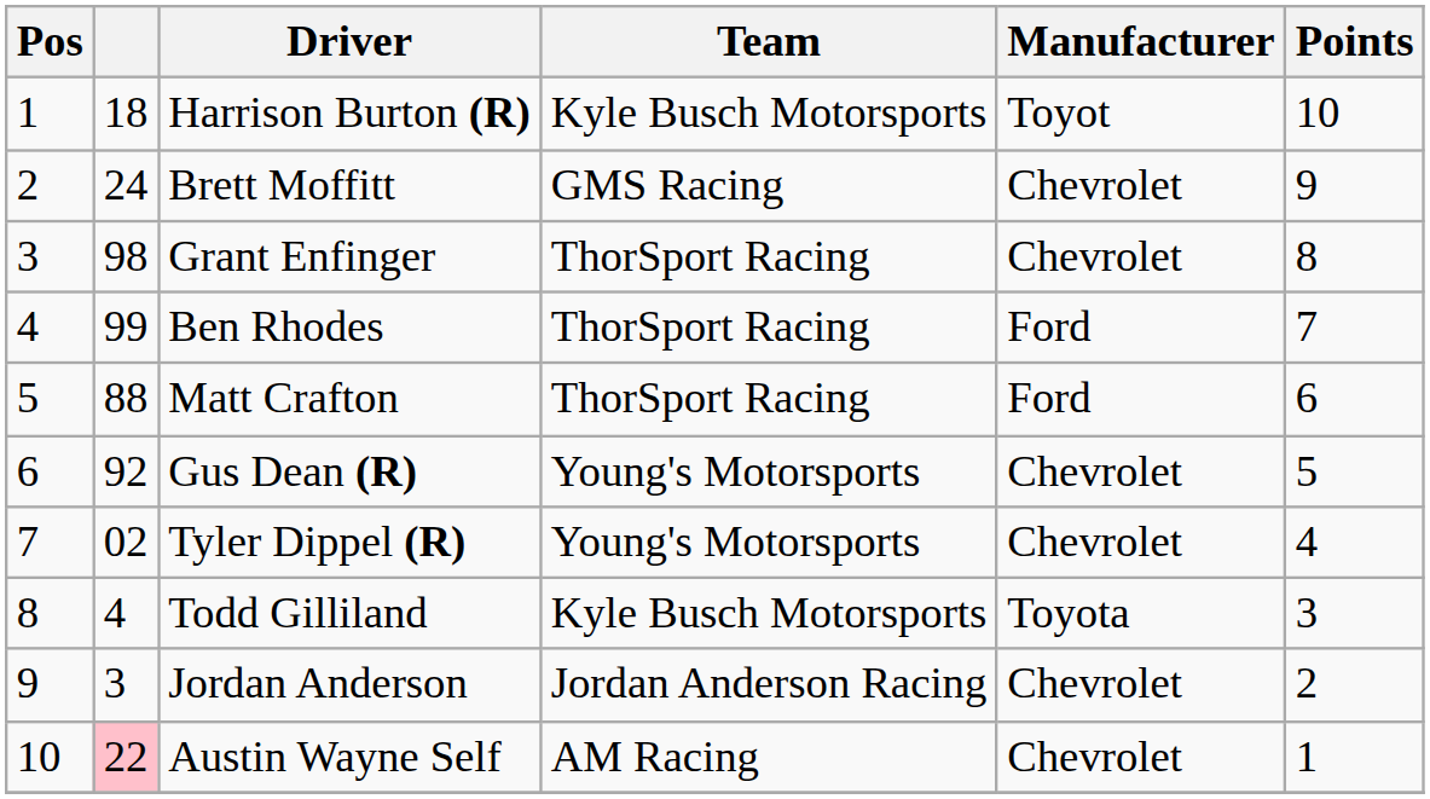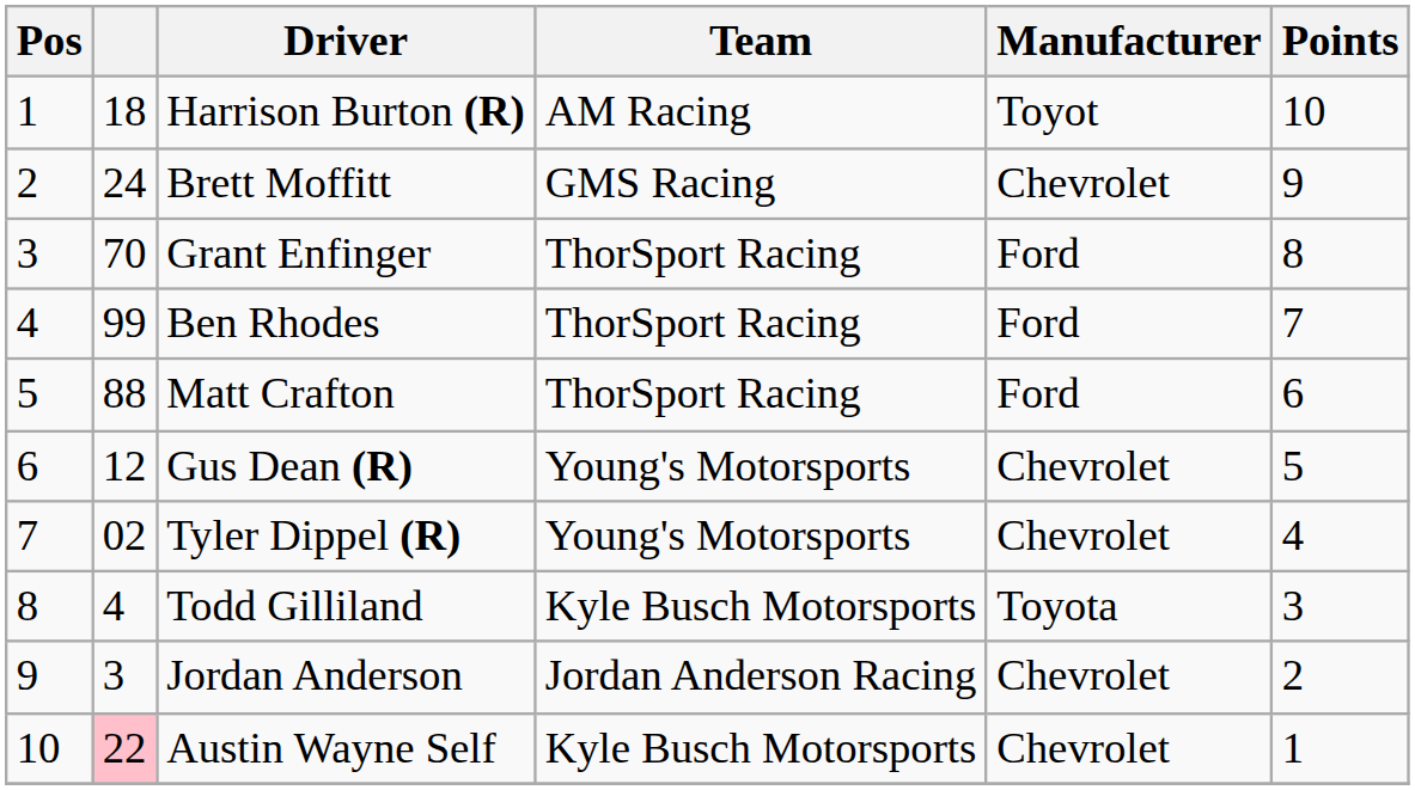Harrison Burton (R) | Team: Kyle Busch Motorsports -> AM Racing
Grant Enfinger | column 2: 98 -> 70
Grant Enfinger | Manufacturer: Chevrolet -> Ford
Gus Dean (R) | column 2: 92 -> 12
Austin Wayne Self | Team: AM Racing -> Kyle Busch Motorsports
